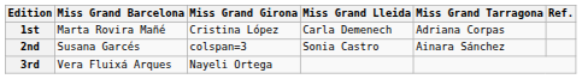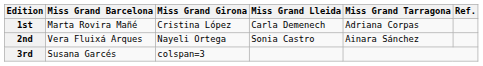2nd | Miss Grand Barcelona: Susana Garcés -> Vera Fluixá Arques
2nd | Miss Grand Girona: colspan=3 -> Nayeli Ortega
3rd | Miss Grand Barcelona: Vera Fluixá Arques -> Susana Garcés
3rd | Miss Grand Girona: Nayeli Ortega -> colspan=3
